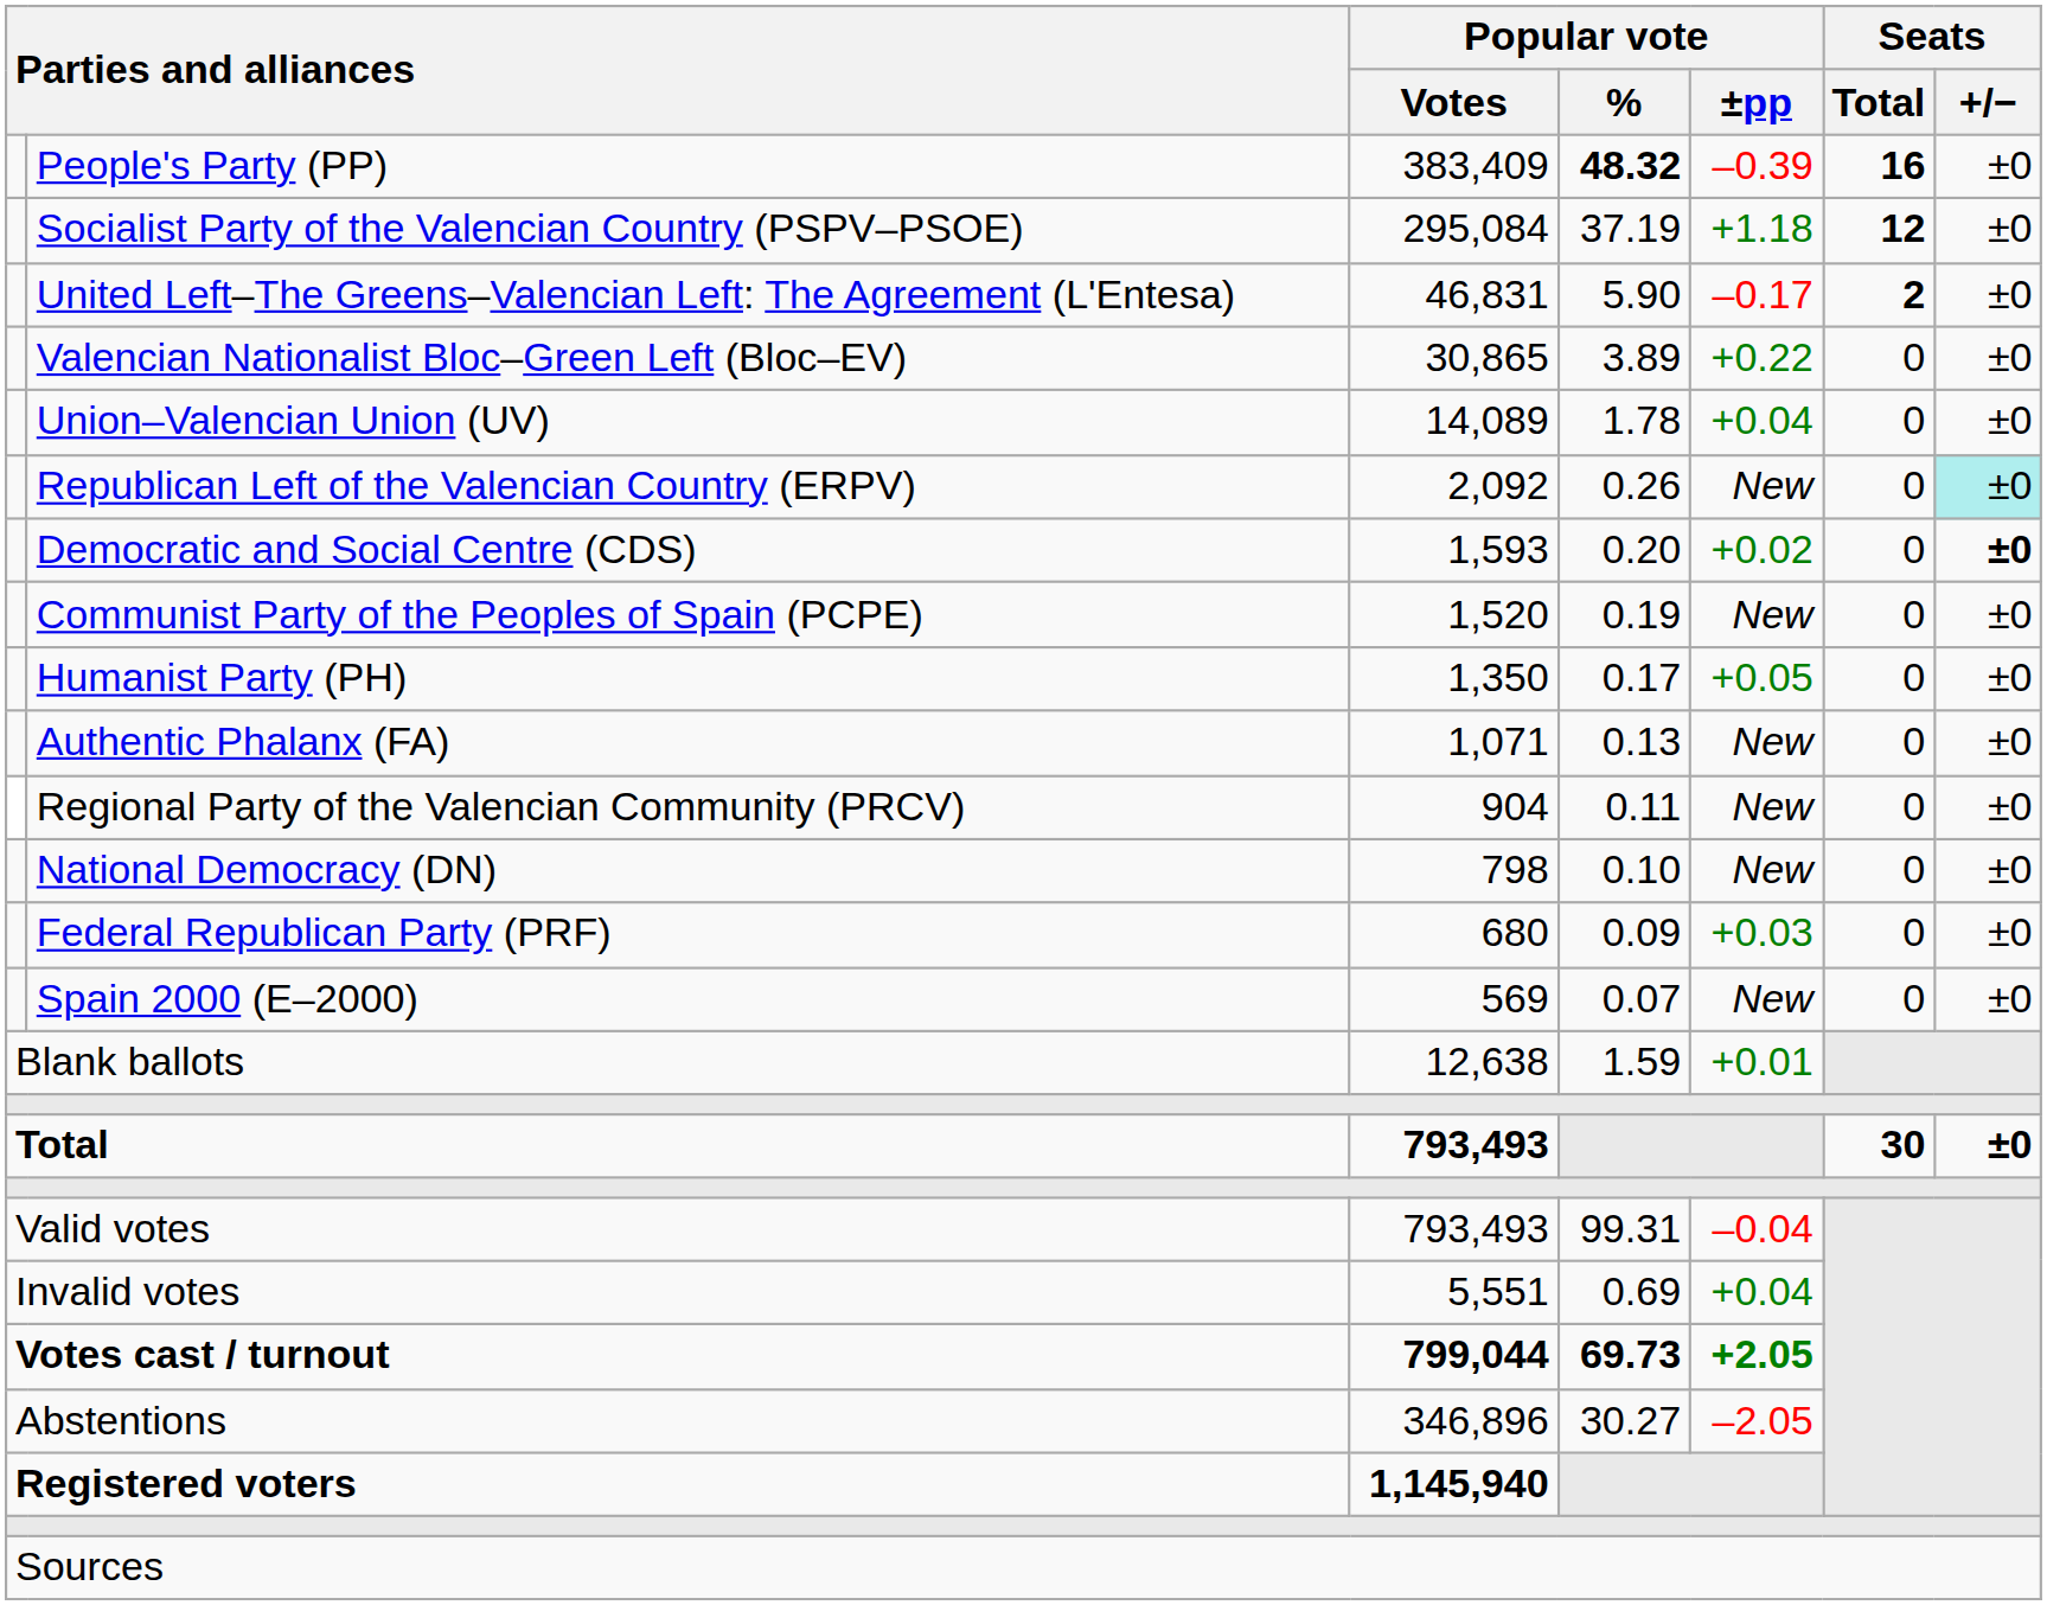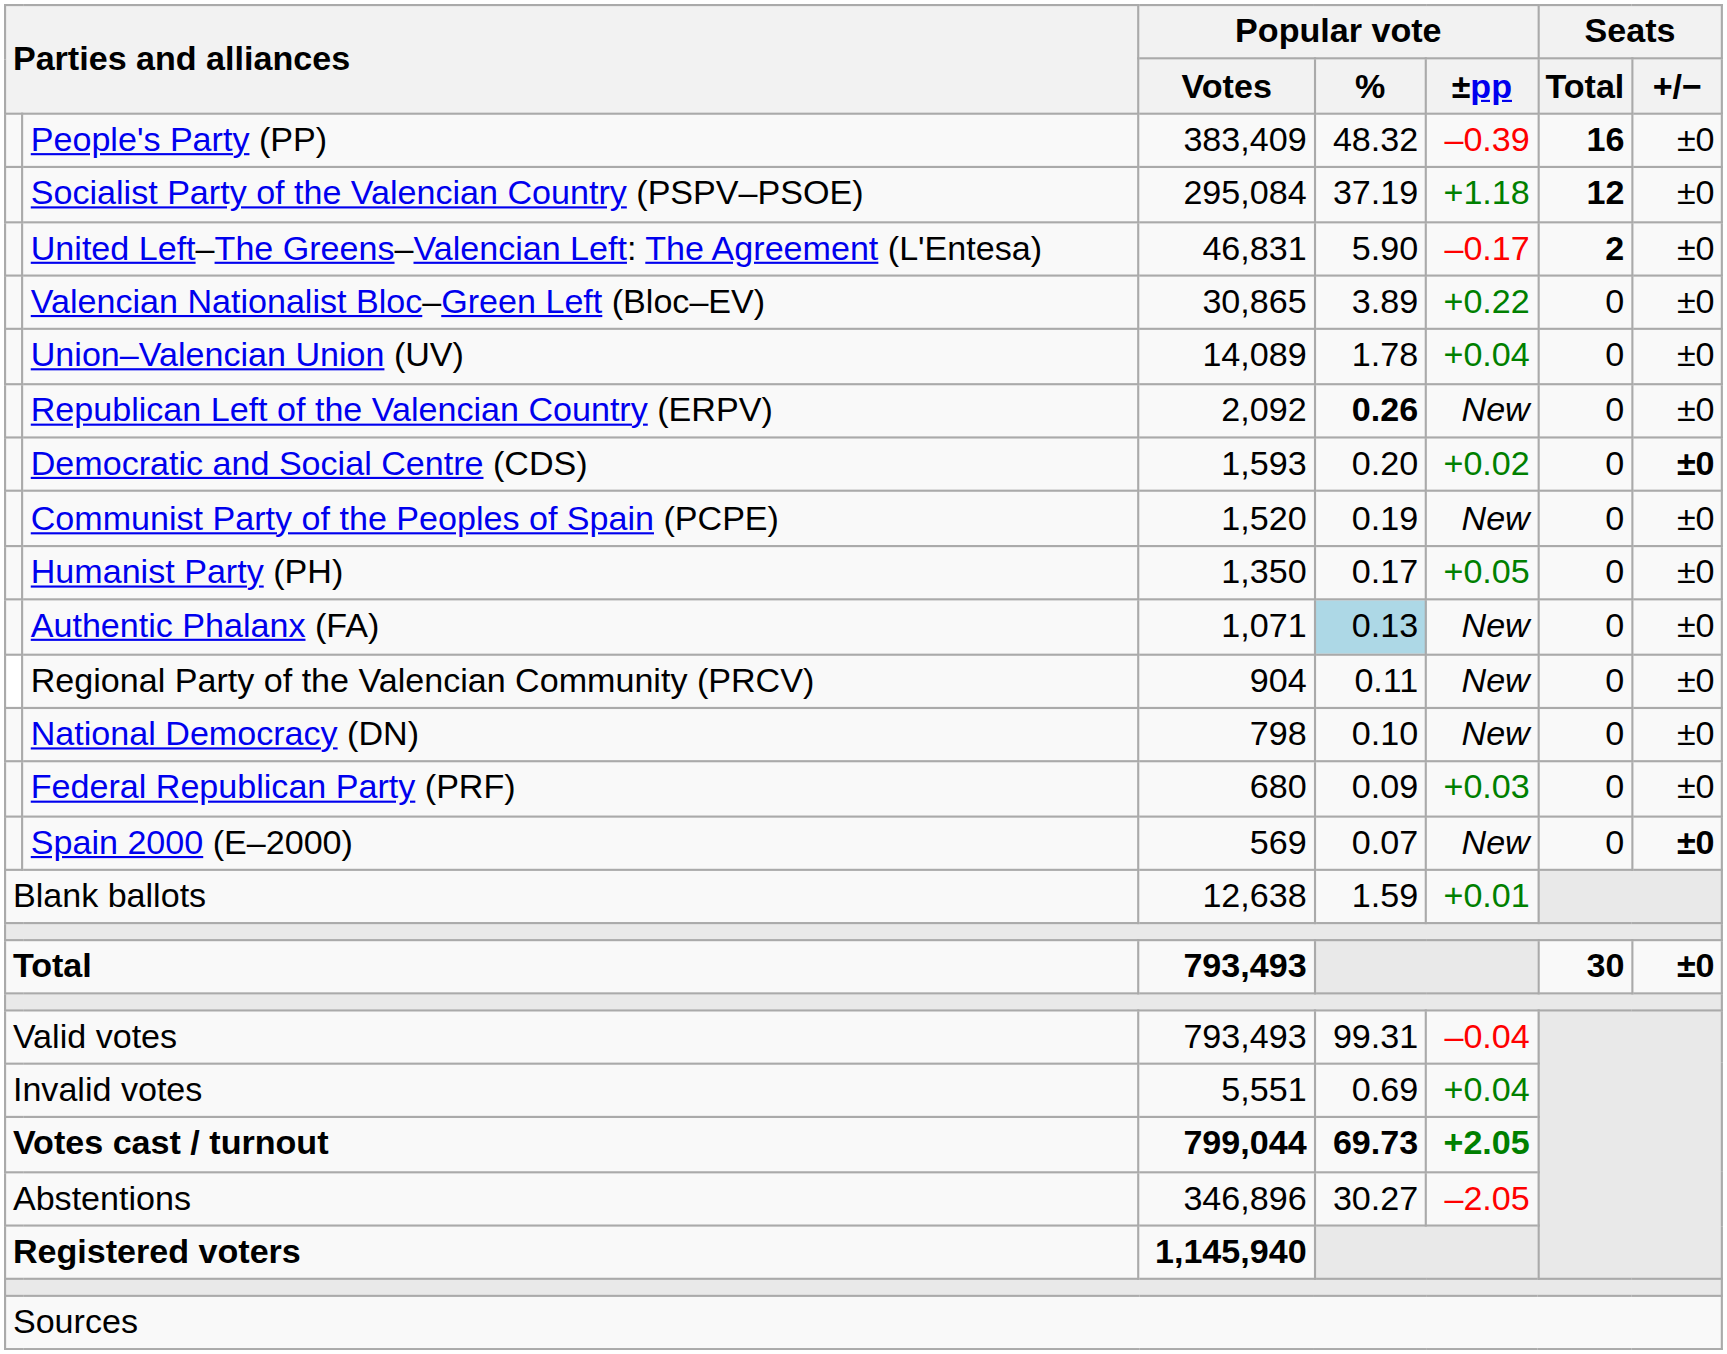People's Party (PP) | Popular vote / %: bold -> normal
Republican Left of the Valencian Country (ERPV) | Popular vote / %: normal -> bold
Republican Left of the Valencian Country (ERPV) | Seats / +/−: paleturquoise background -> no background
Authentic Phalanx (FA) | Popular vote / %: no background -> lightblue background
Spain 2000 (E–2000) | Seats / +/−: normal -> bold
